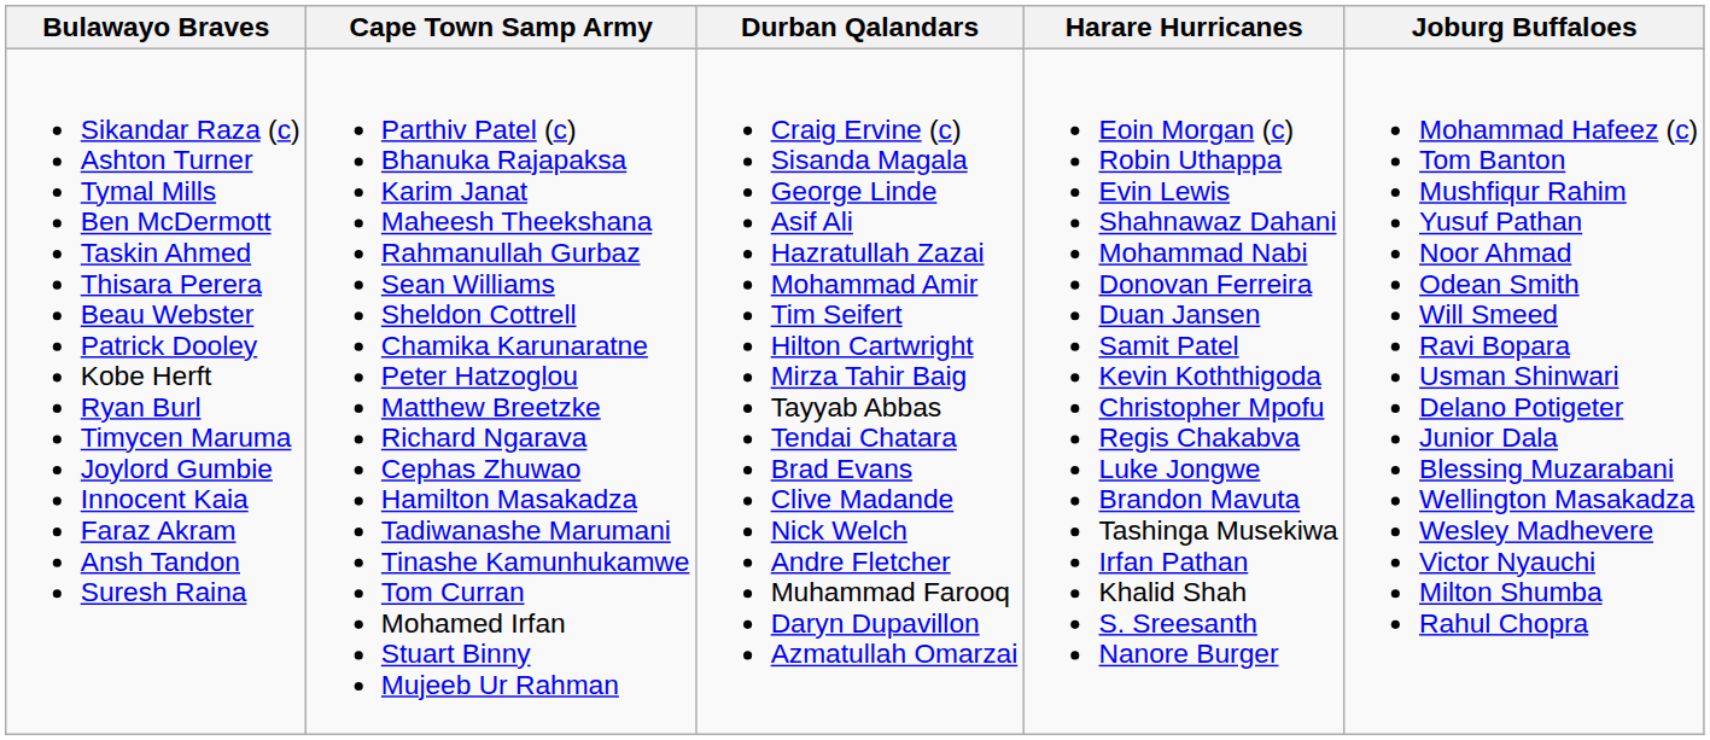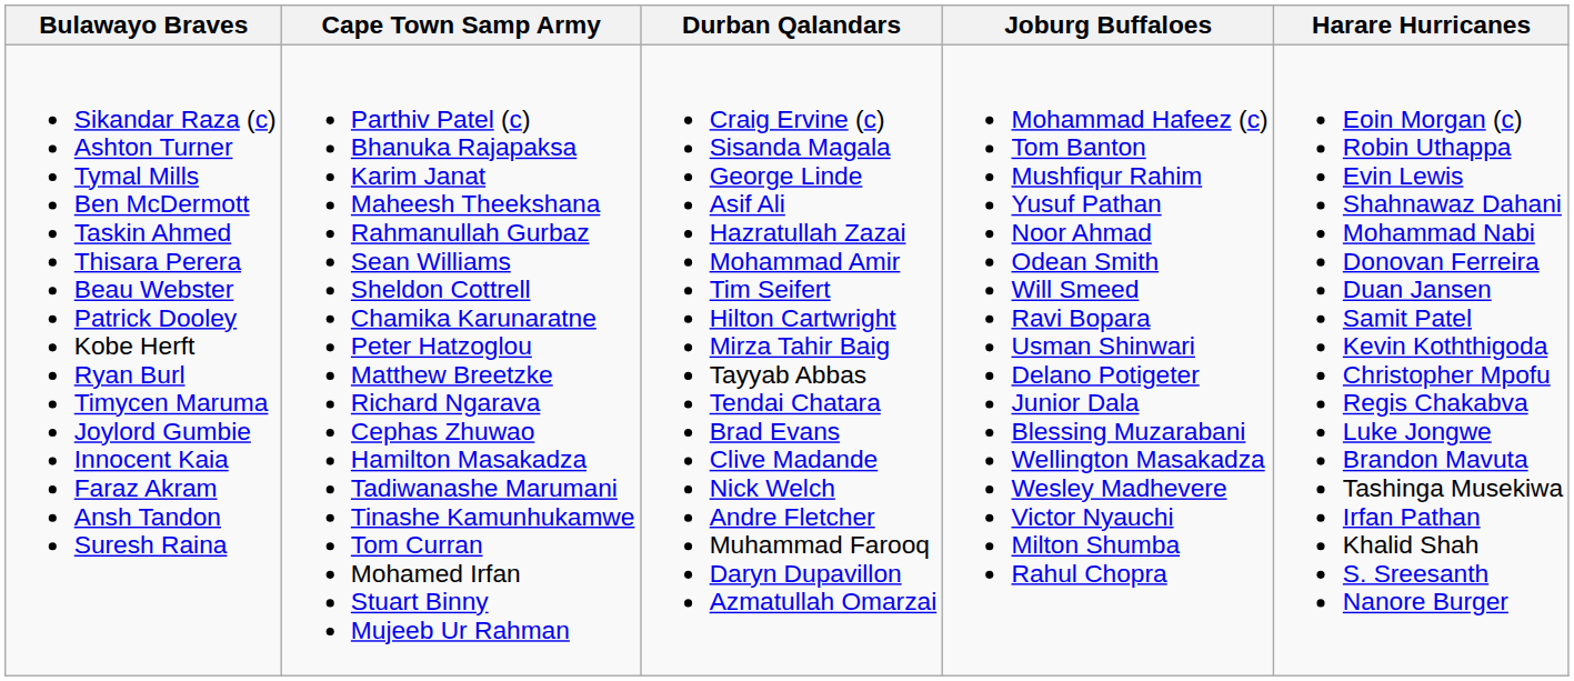columns swapped: Harare Hurricanes <-> Joburg Buffaloes
